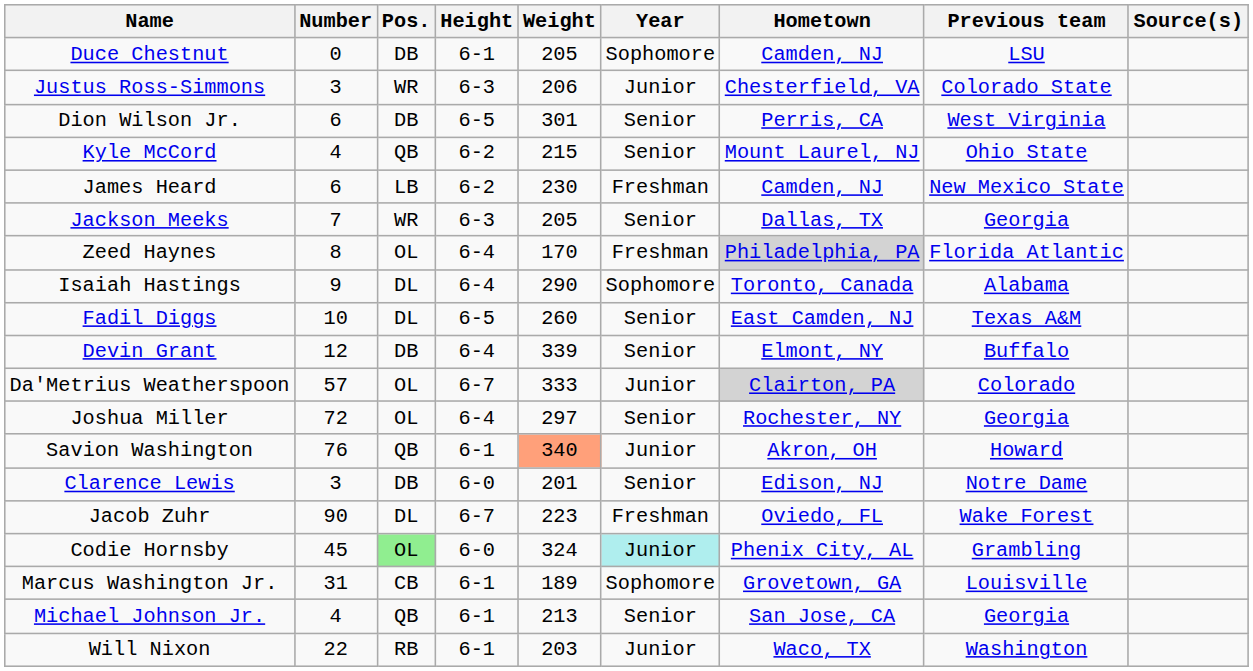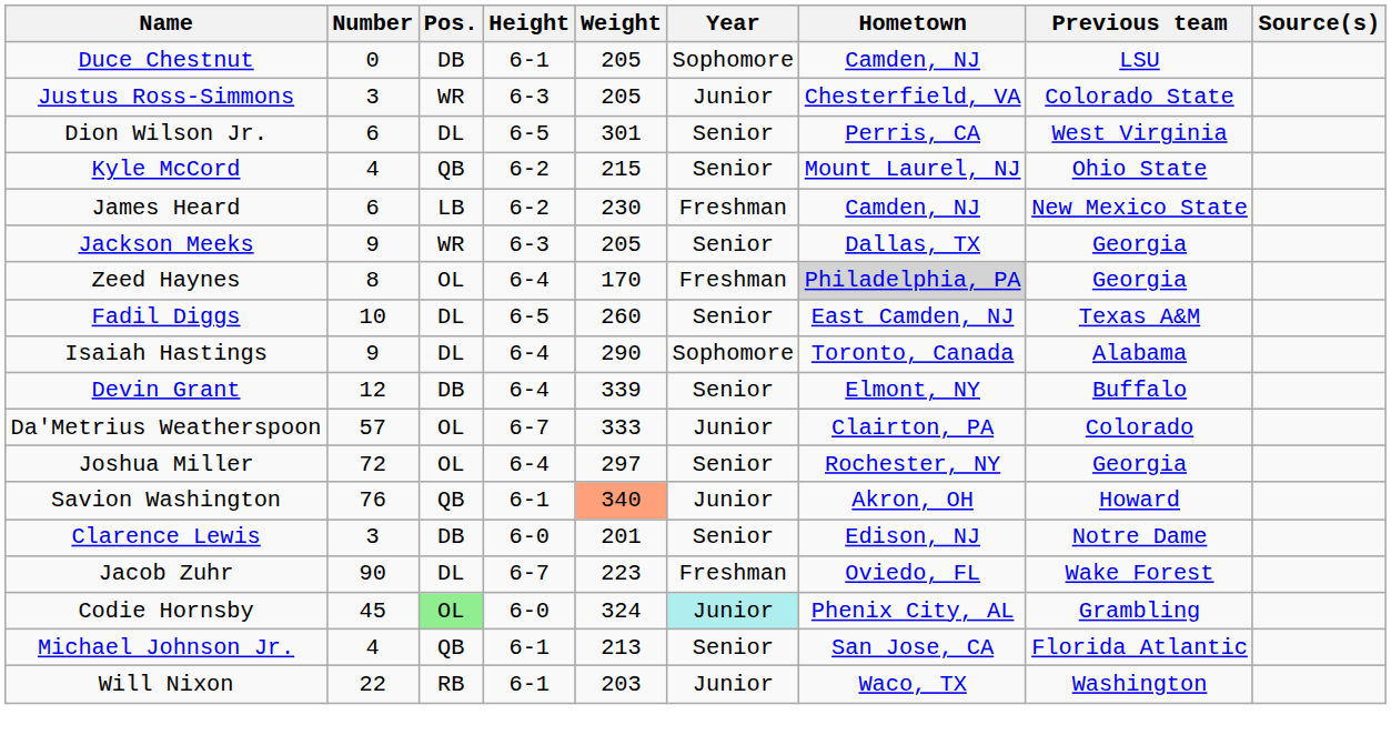Justus Ross-Simmons | Weight: 206 -> 205
Dion Wilson Jr. | Pos.: DB -> DL
Jackson Meeks | Number: 7 -> 9
Zeed Haynes | Previous team: Florida Atlantic -> Georgia
rows swapped: Isaiah Hastings <-> Fadil Diggs
Da'Metrius Weatherspoon | Hometown: lightgrey background -> no background
- row: Marcus Washington Jr. | 31 | CB | 6-1 | 189 | Sophomore | Grovetown, GA | Louisville
Michael Johnson Jr. | Previous team: Georgia -> Florida Atlantic
